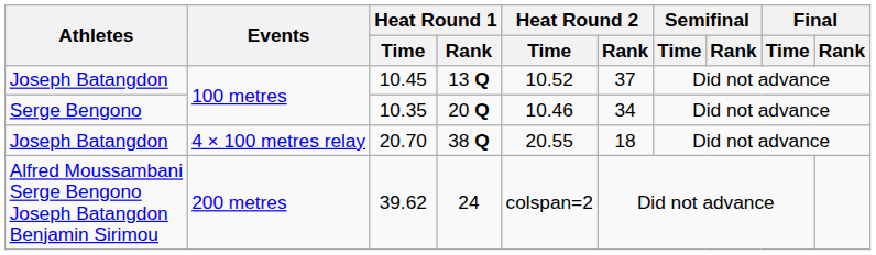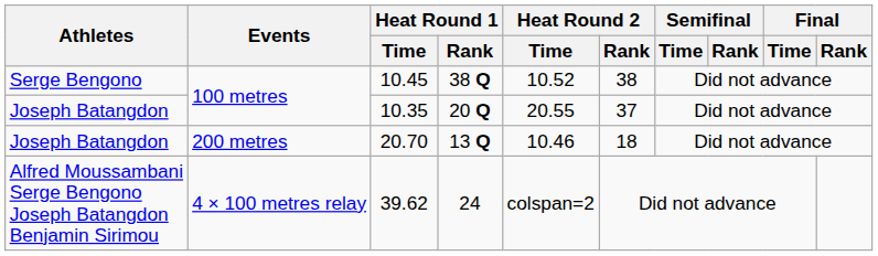10.45 | Athletes: Joseph Batangdon -> Serge Bengono
10.45 | Heat Round 1 / Rank: 13 Q -> 38 Q
10.45 | Heat Round 2 / Rank: 37 -> 38
10.35 | Athletes: Serge Bengono -> Joseph Batangdon
10.35 | Heat Round 2 / Time: 10.46 -> 20.55
10.35 | Heat Round 2 / Rank: 34 -> 37
20.70 | Events: 4 × 100 metres relay -> 200 metres
20.70 | Heat Round 1 / Rank: 38 Q -> 13 Q
20.70 | Heat Round 2 / Time: 20.55 -> 10.46
39.62 | Events: 200 metres -> 4 × 100 metres relay
